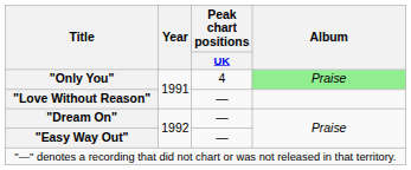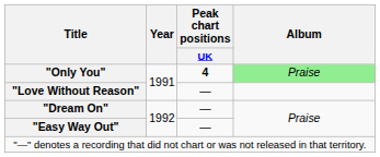"Only You" | Peak chart positions / UK: normal -> bold
